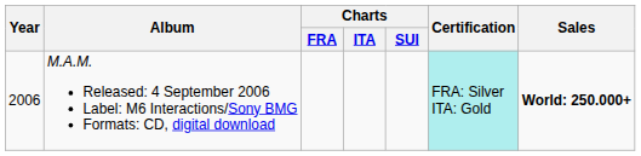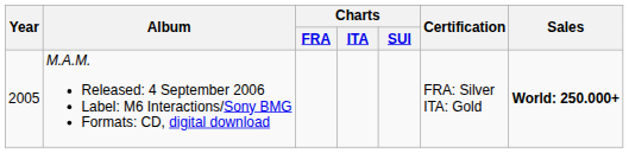row 3 | Year: 2006 -> 2005
row 3 | Certification: paleturquoise background -> no background
